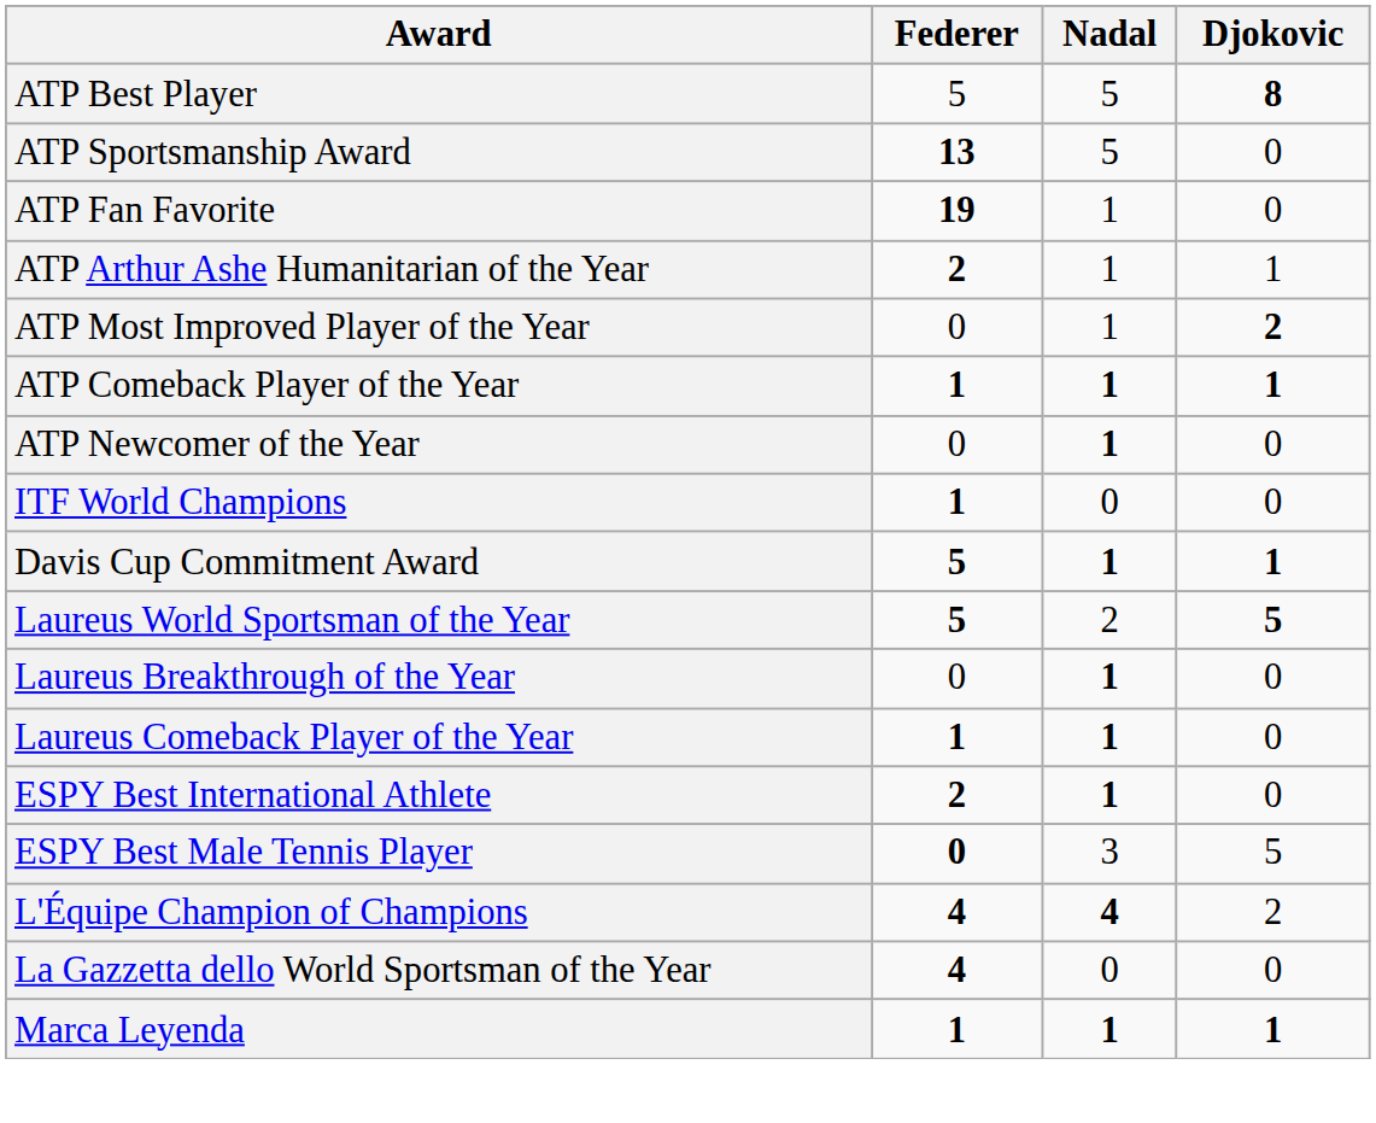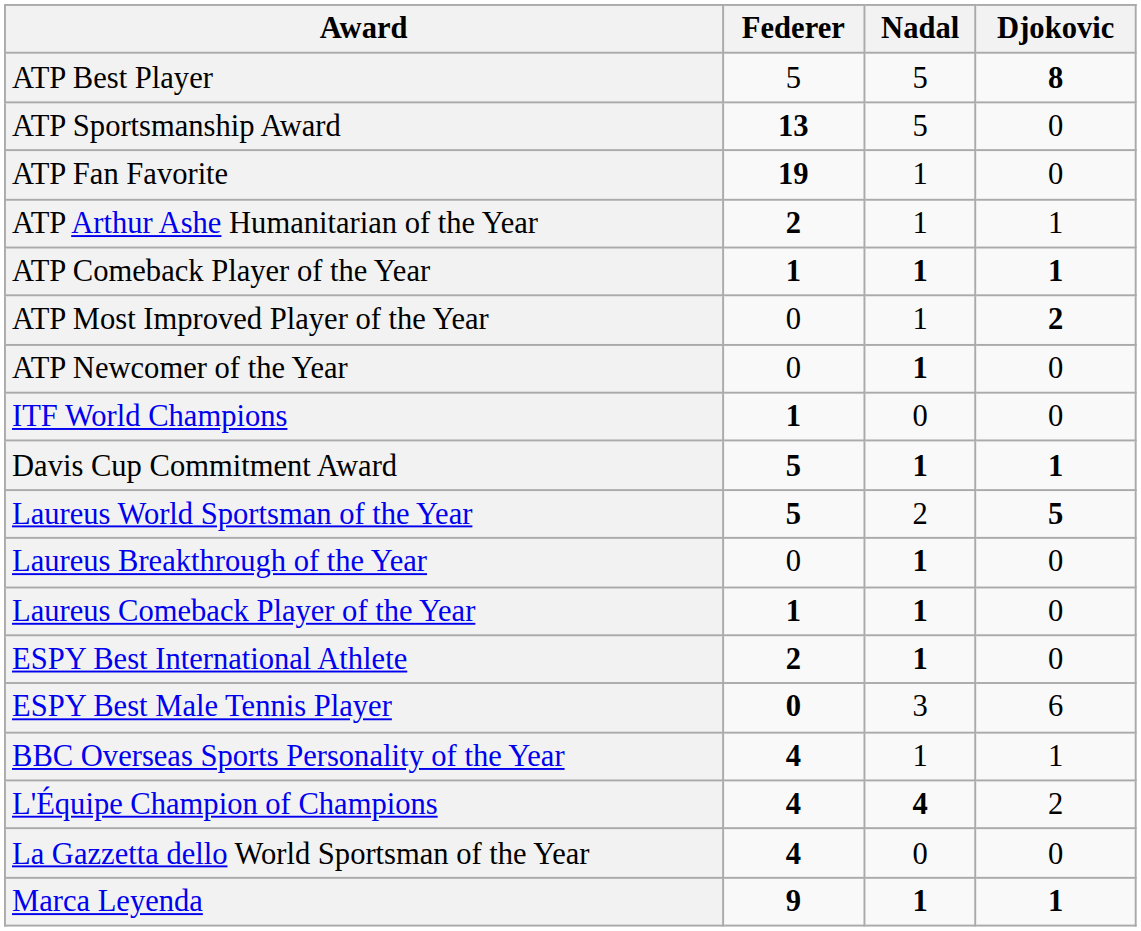rows swapped: ATP Most Improved Player of the Year <-> ATP Comeback Player of the Year
ESPY Best Male Tennis Player | Djokovic: 5 -> 6
+ row: BBC Overseas Sports Personality of the Year | 4 | 1 | 1
Marca Leyenda | Federer: 1 -> 9
